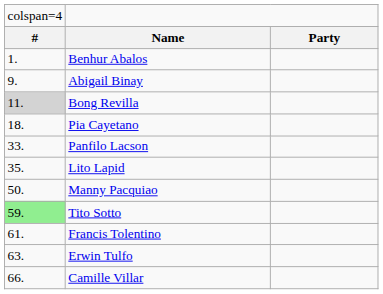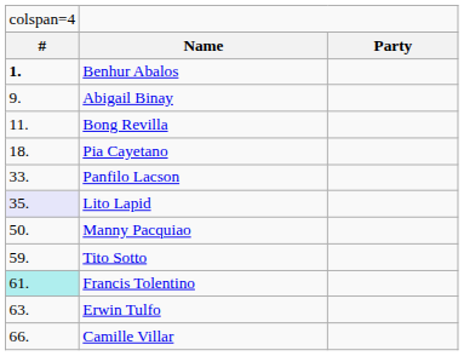Benhur Abalos | column 1: normal -> bold
Bong Revilla | column 1: lightgrey background -> no background
Lito Lapid | column 1: no background -> lavender background
Tito Sotto | column 1: lightgreen background -> no background
Francis Tolentino | column 1: no background -> paleturquoise background
